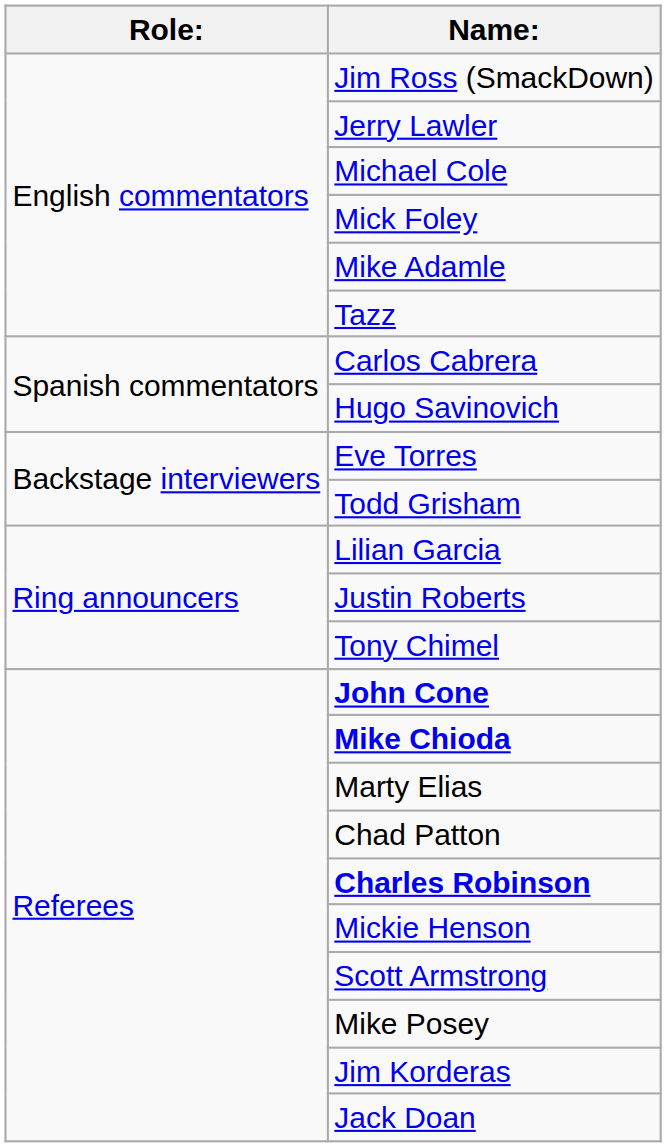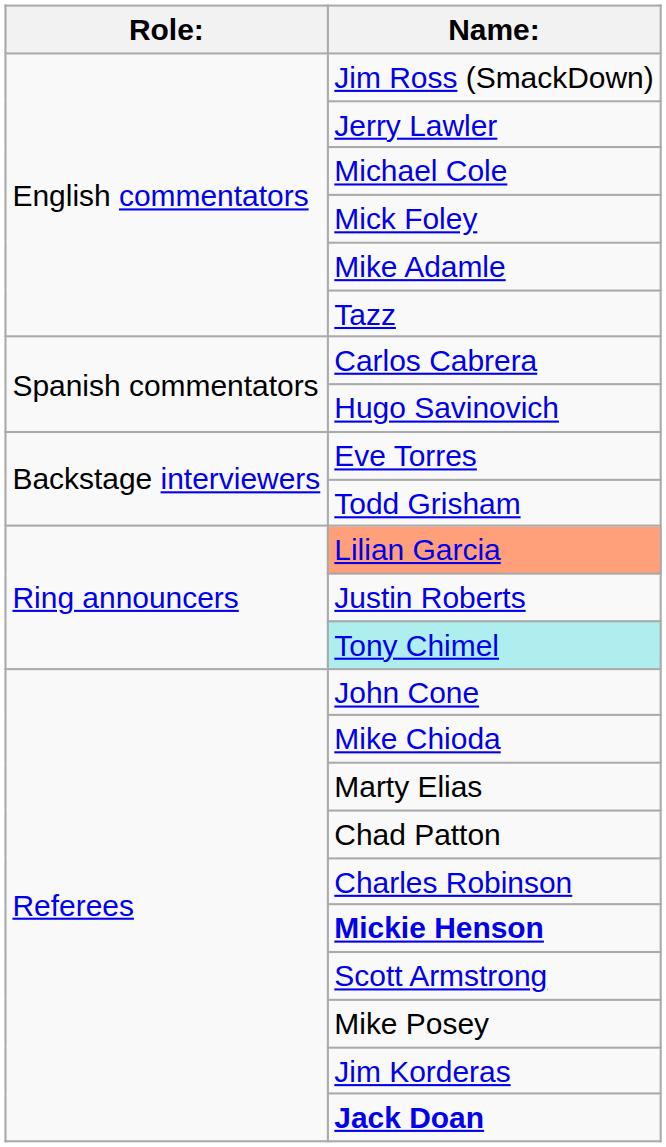Lilian Garcia | Name:: no background -> lightsalmon background
Tony Chimel | Name:: no background -> paleturquoise background
John Cone | Name:: bold -> normal
Mike Chioda | Name:: bold -> normal
Charles Robinson | Name:: bold -> normal
Mickie Henson | Name:: normal -> bold
Jack Doan | Name:: normal -> bold
